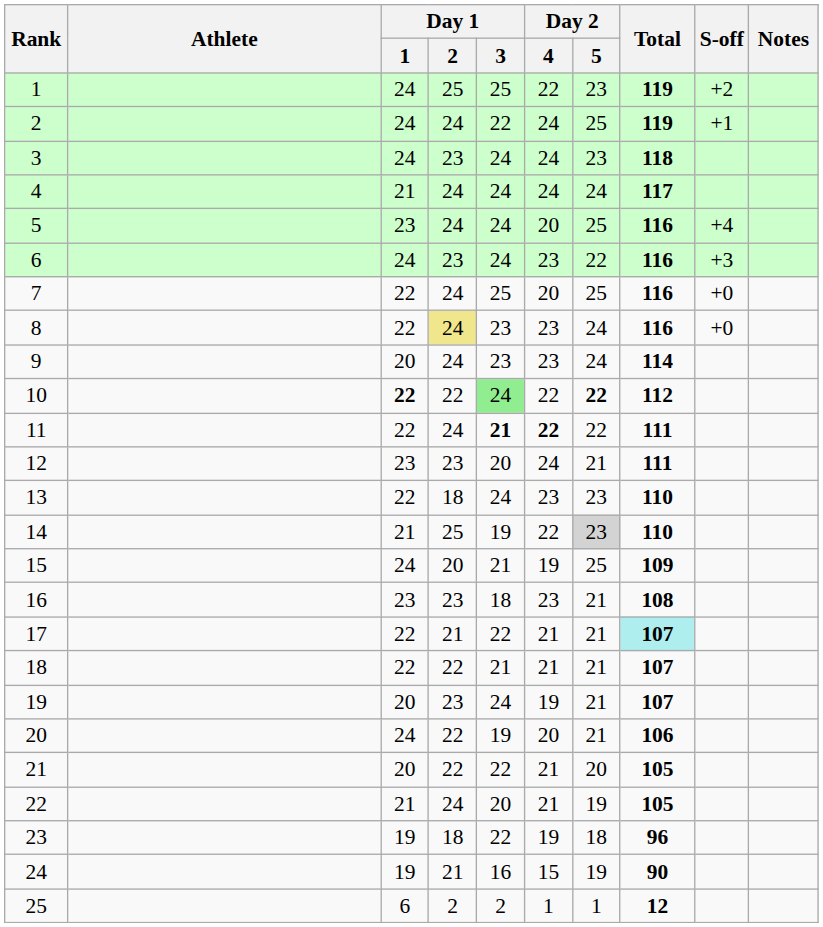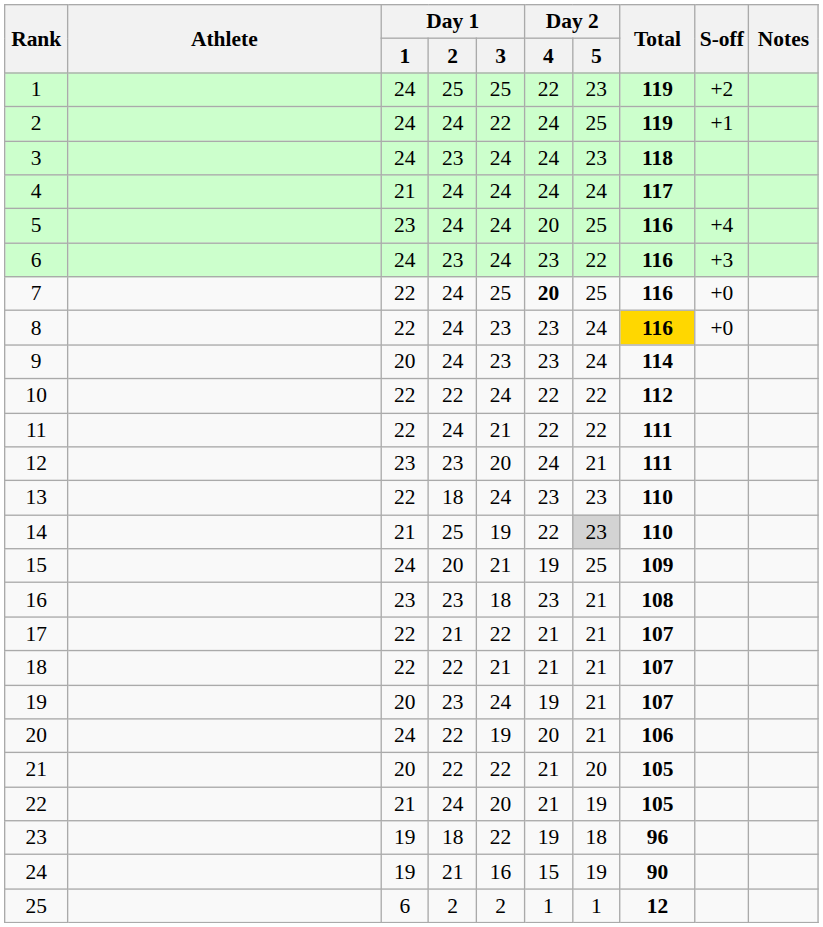7 | Day 2 / 4: normal -> bold
8 | Day 1 / 2: khaki background -> no background
8 | Total: no background -> gold background
10 | Day 1 / 1: bold -> normal
10 | Day 1 / 3: lightgreen background -> no background
10 | Day 2 / 5: bold -> normal
11 | Day 1 / 3: bold -> normal
11 | Day 2 / 4: bold -> normal
17 | Total: paleturquoise background -> no background
